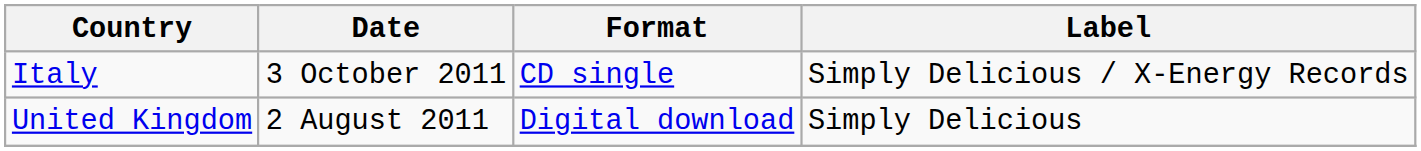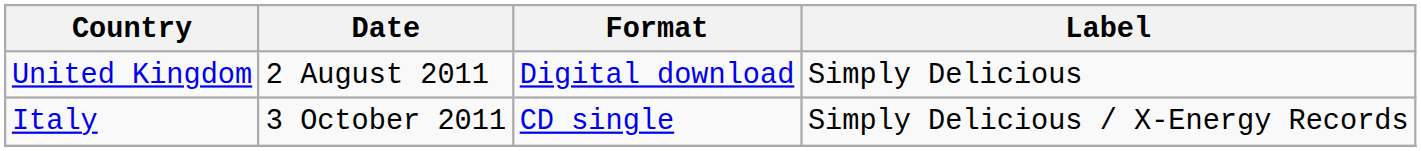rows swapped: United Kingdom <-> Italy
